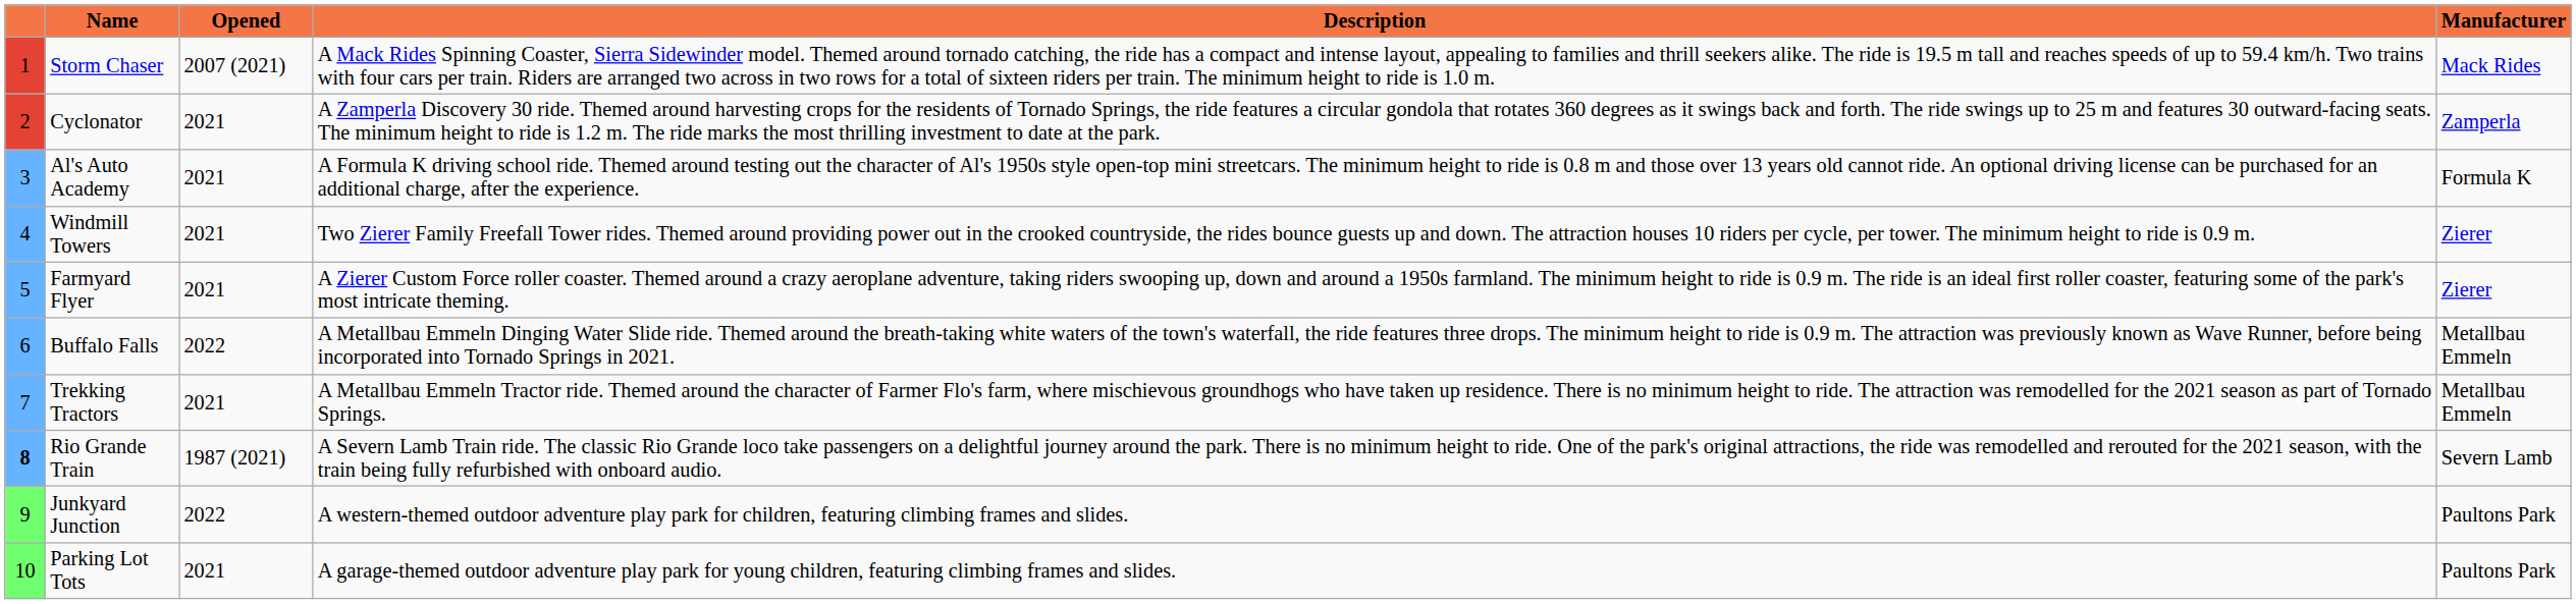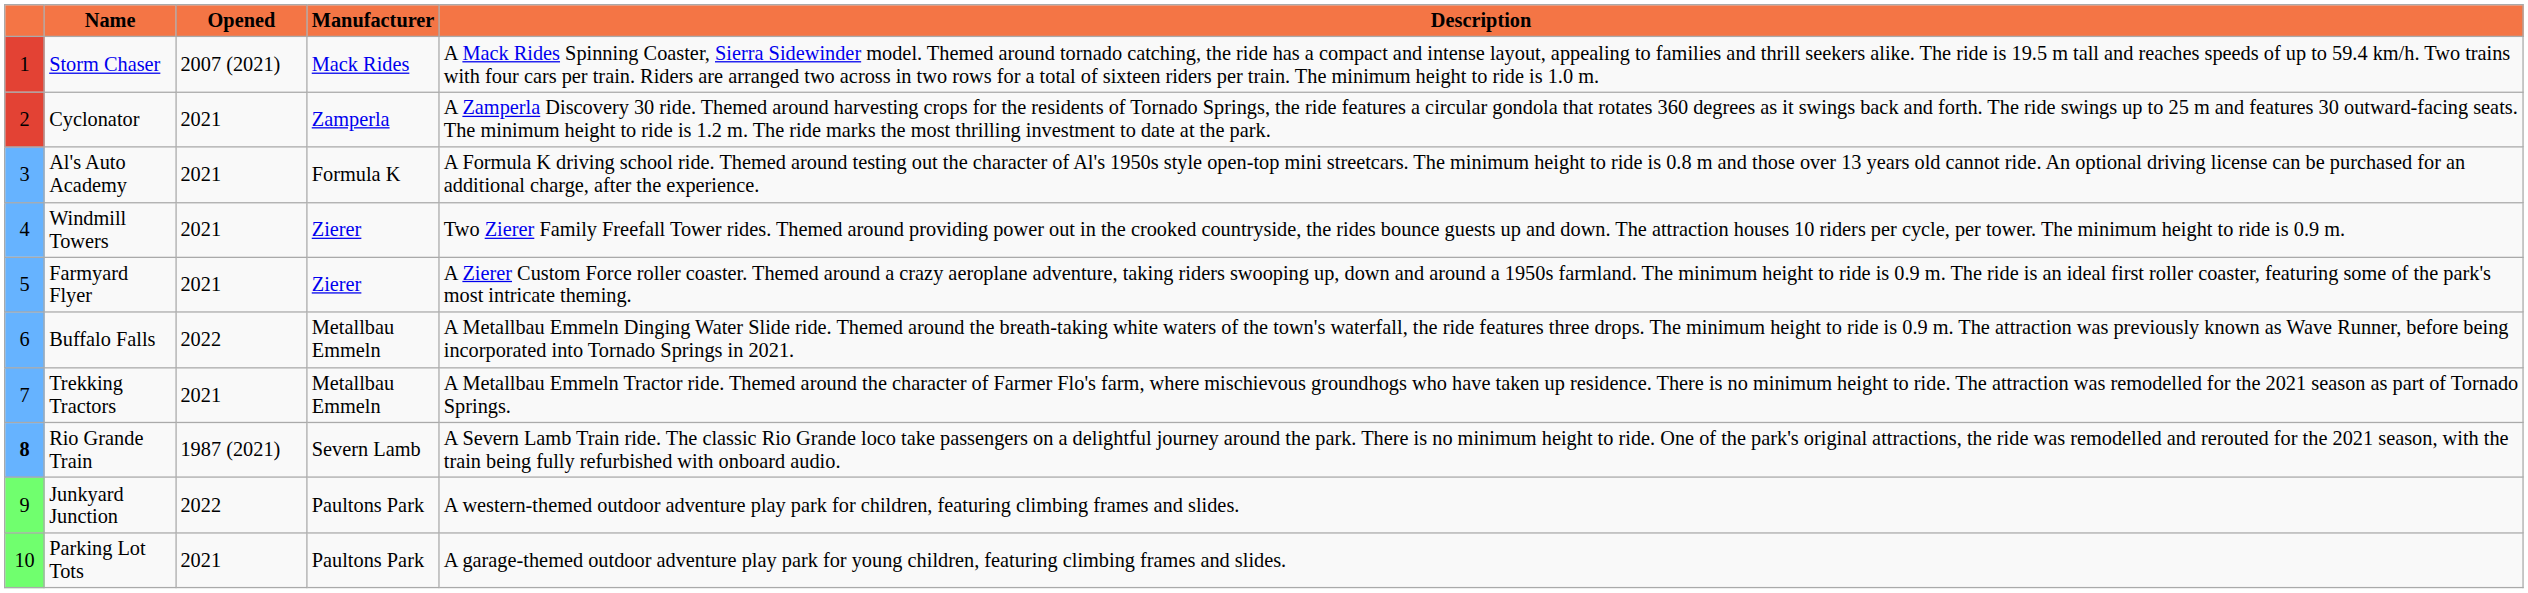columns swapped: Manufacturer <-> Description
